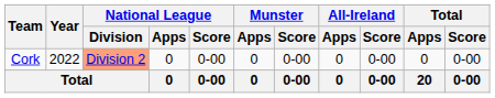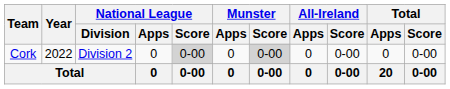Cork | National League / Division: lightsalmon background -> no background
Cork | National League / Score: no background -> lightgrey background
Cork | Munster / Score: no background -> lightgrey background
